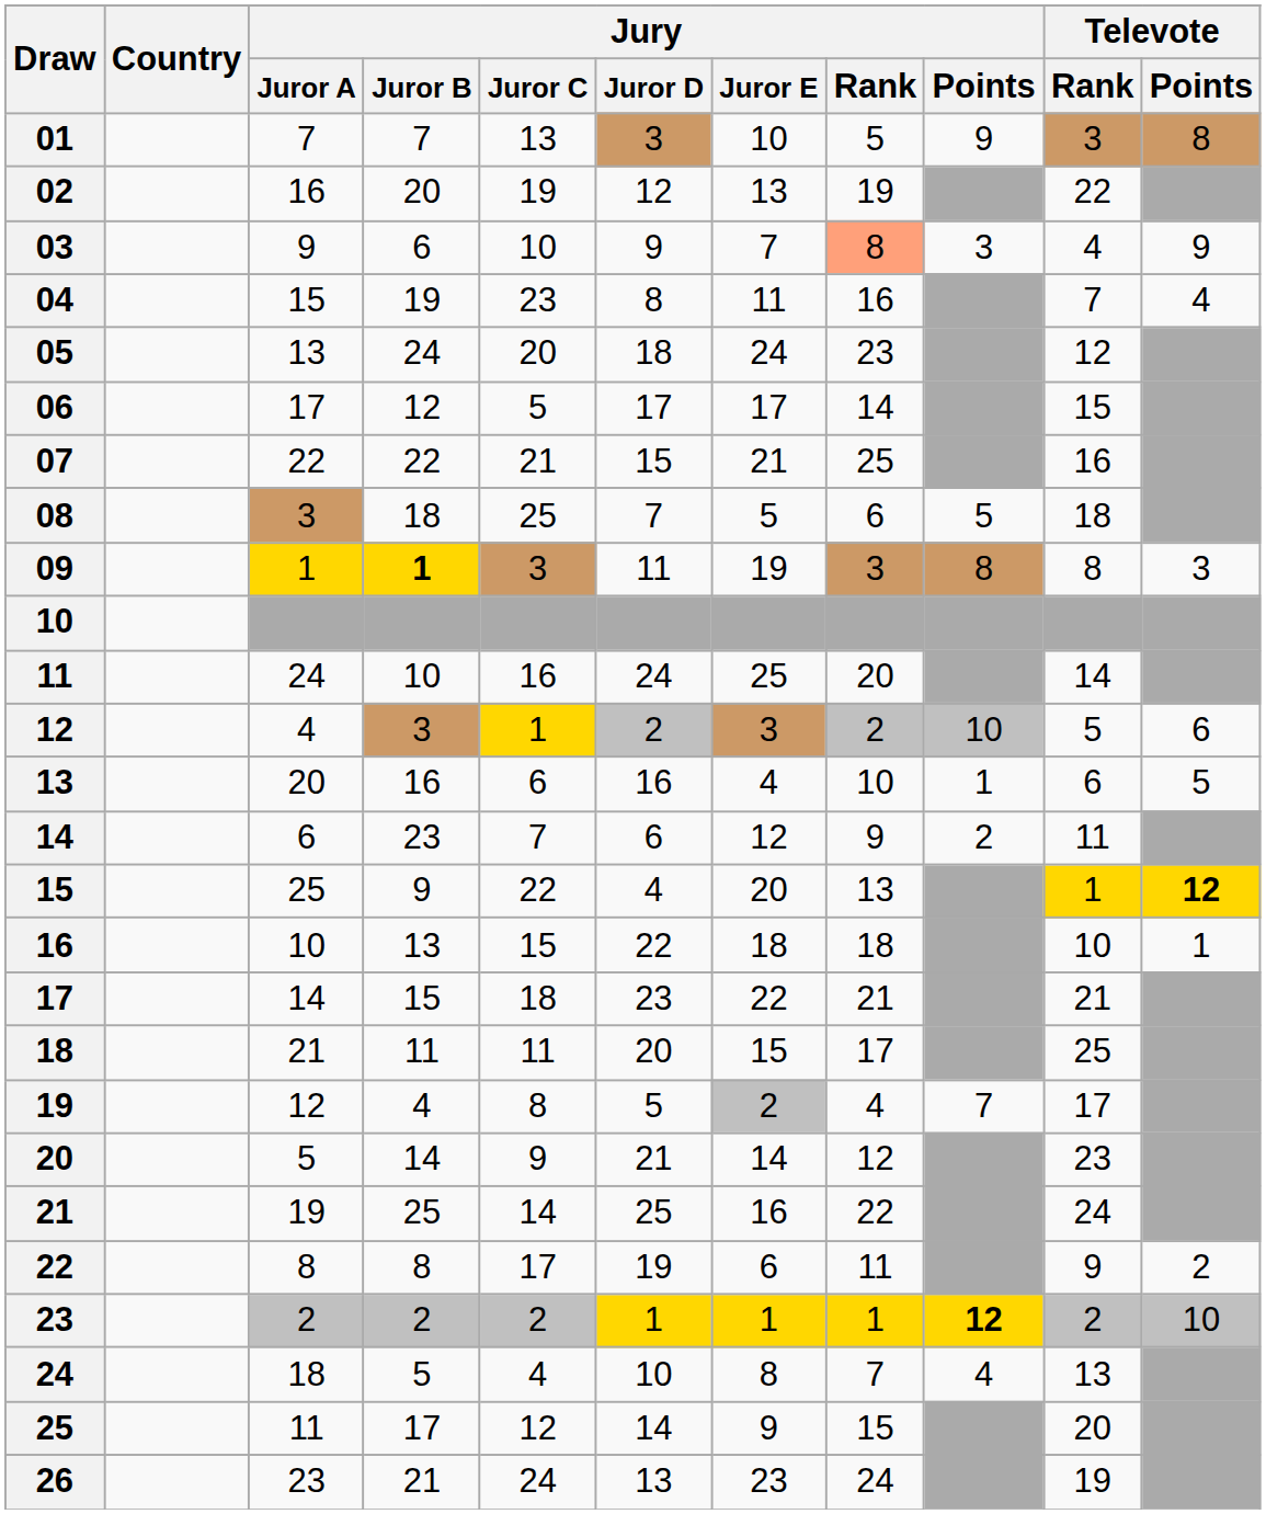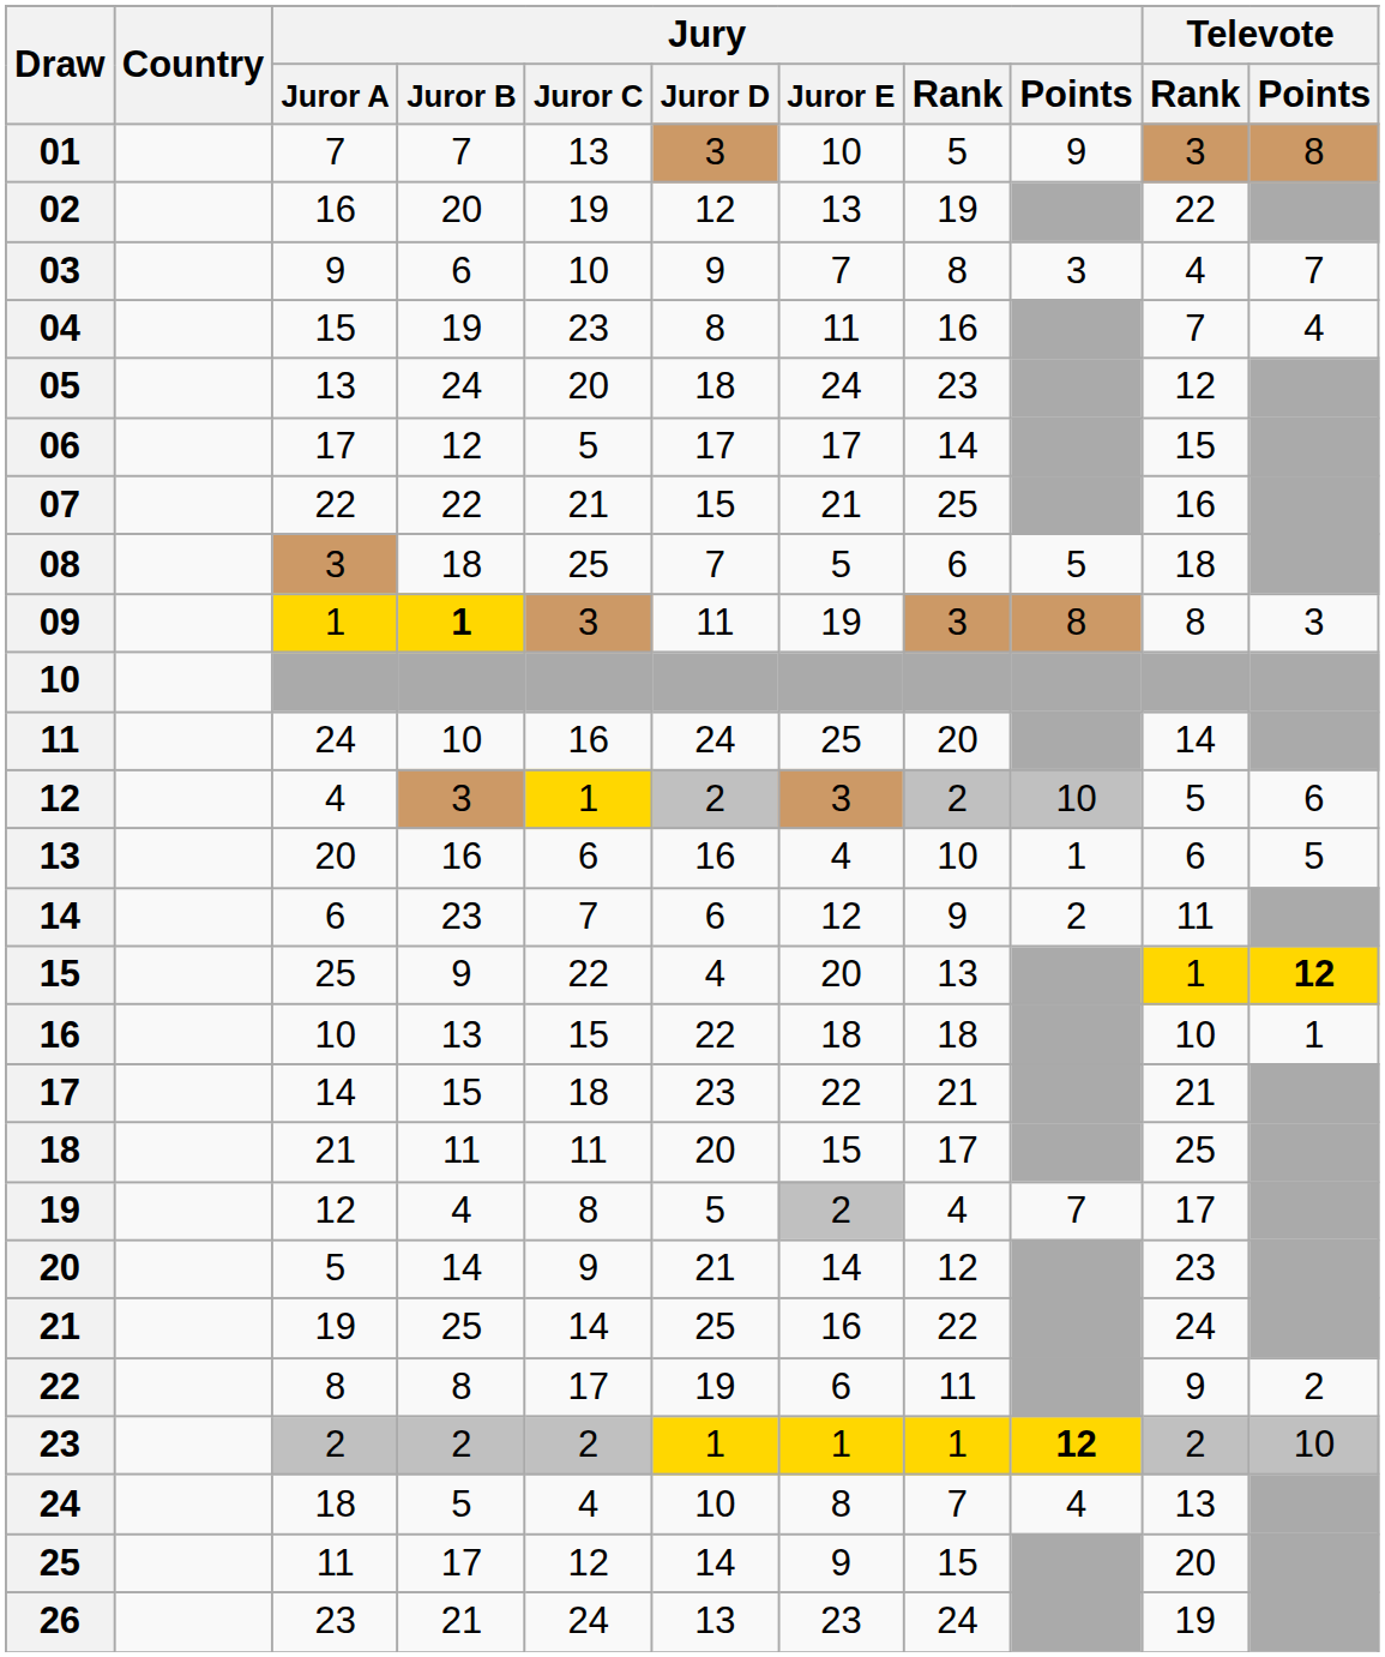03 | Jury / Rank: lightsalmon background -> no background
03 | Televote / Points: 9 -> 7
